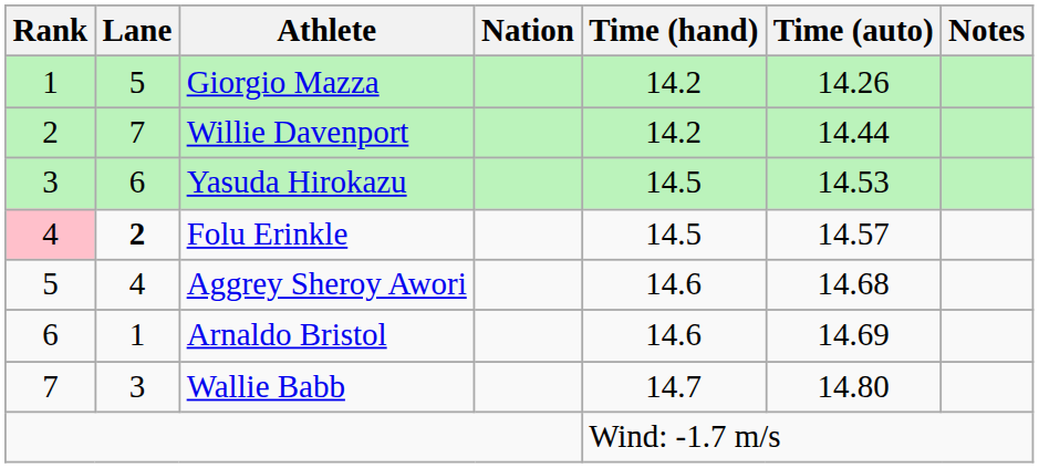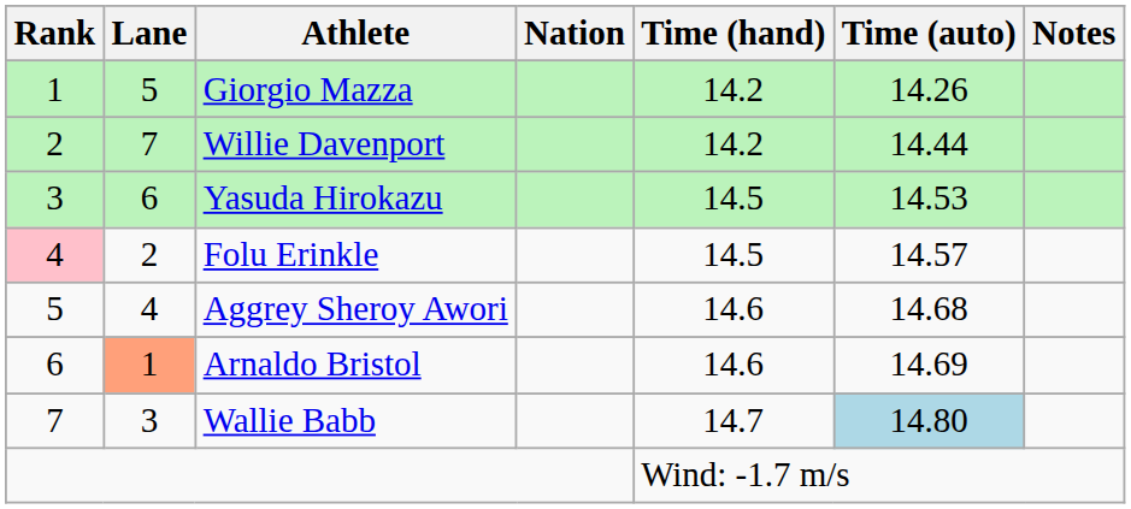Folu Erinkle | Lane: bold -> normal
Arnaldo Bristol | Lane: no background -> lightsalmon background
Wallie Babb | Time (auto): no background -> lightblue background
